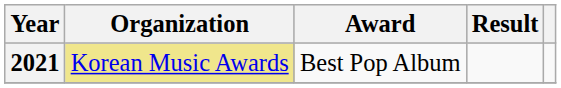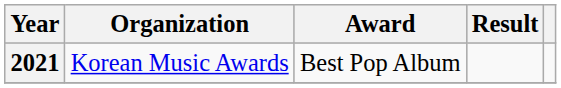2021 | Organization: khaki background -> no background
